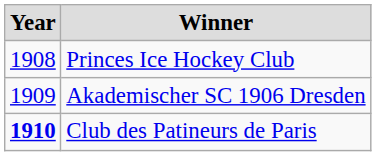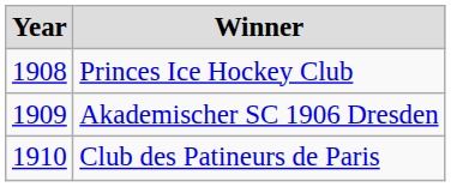Club des Patineurs de Paris | column 1: bold -> normal
